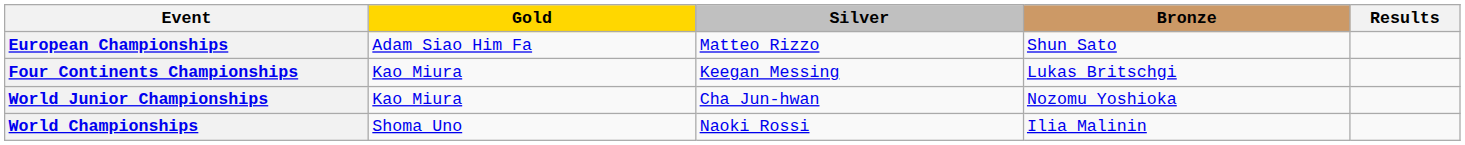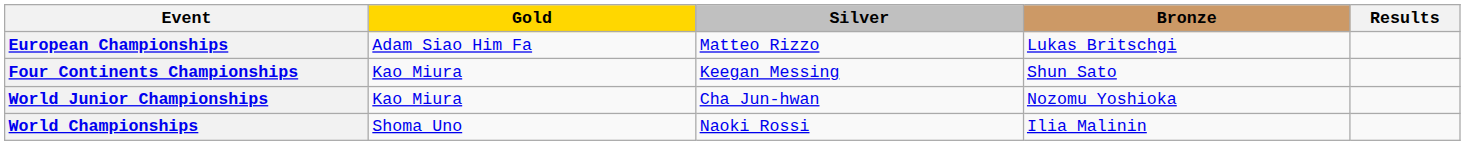European Championships | Bronze: Shun Sato -> Lukas Britschgi
Four Continents Championships | Bronze: Lukas Britschgi -> Shun Sato
